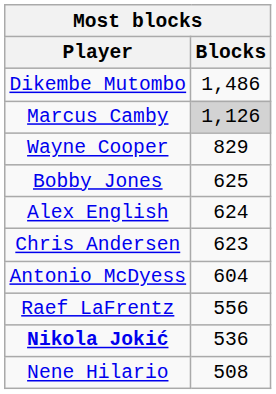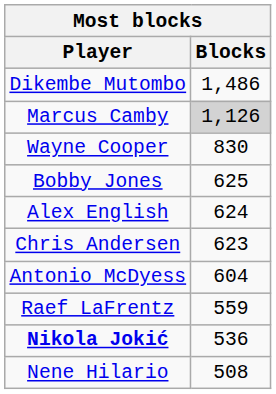Wayne Cooper | Blocks: 829 -> 830
Raef LaFrentz | Blocks: 556 -> 559
